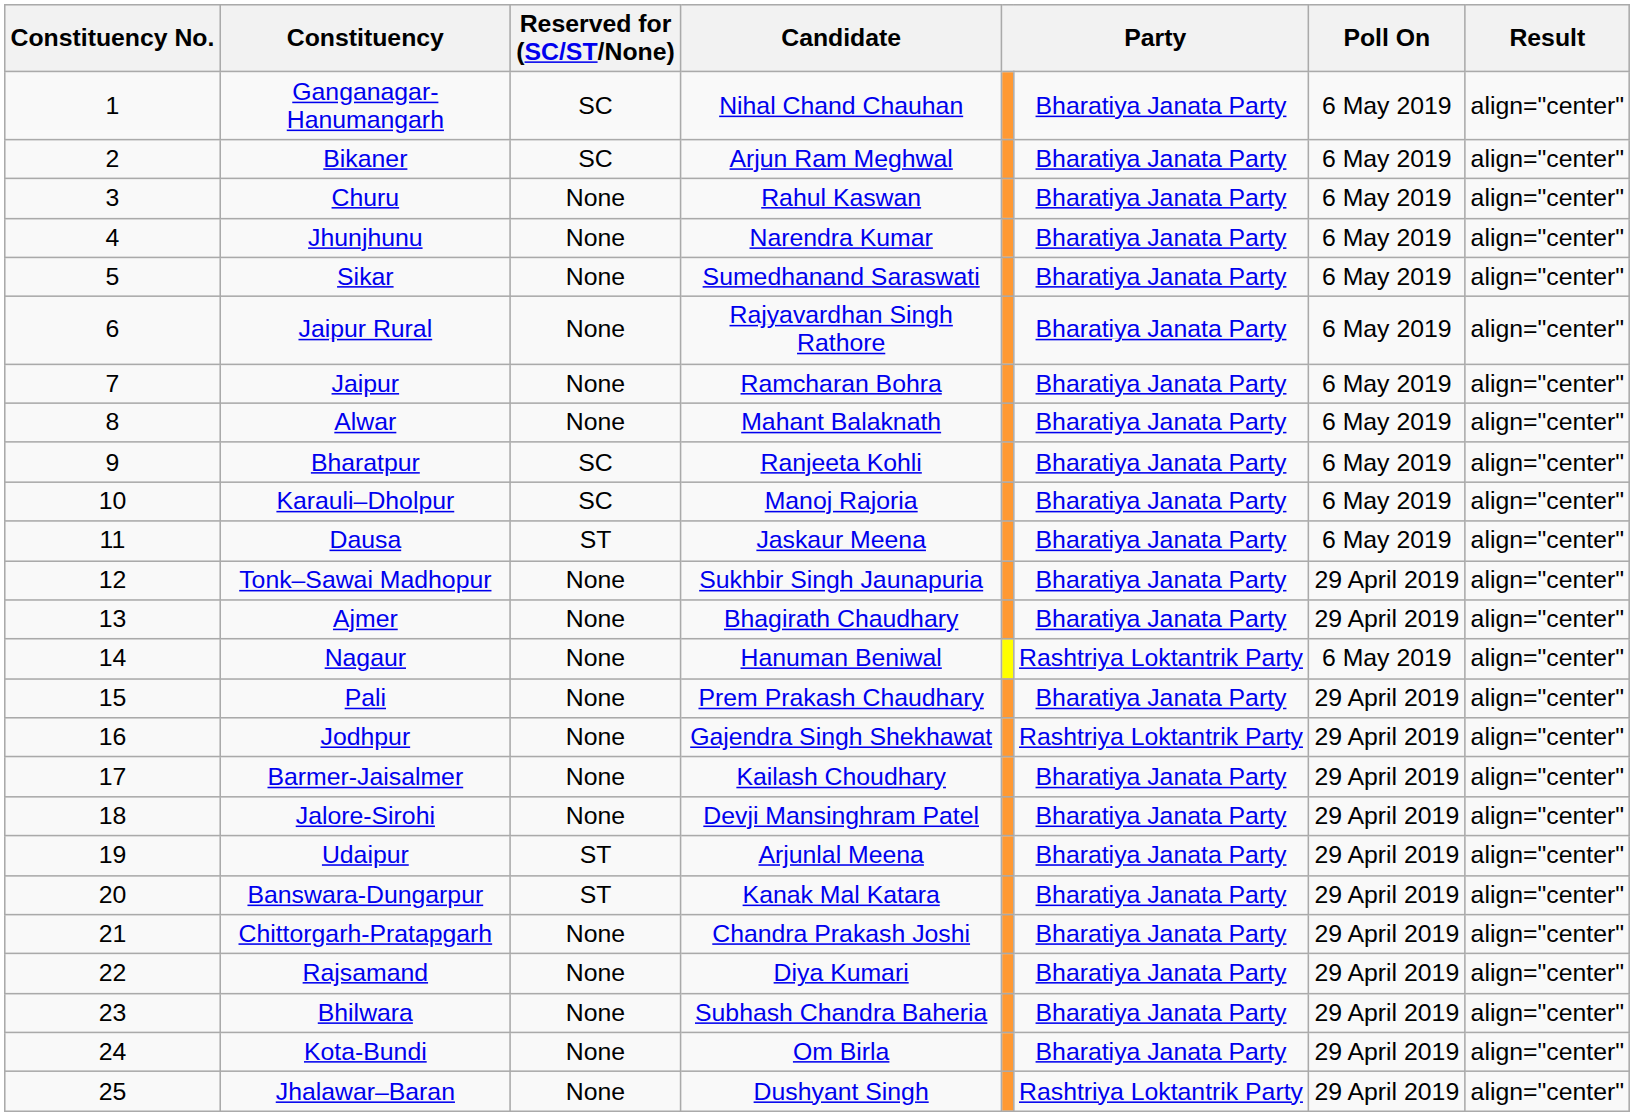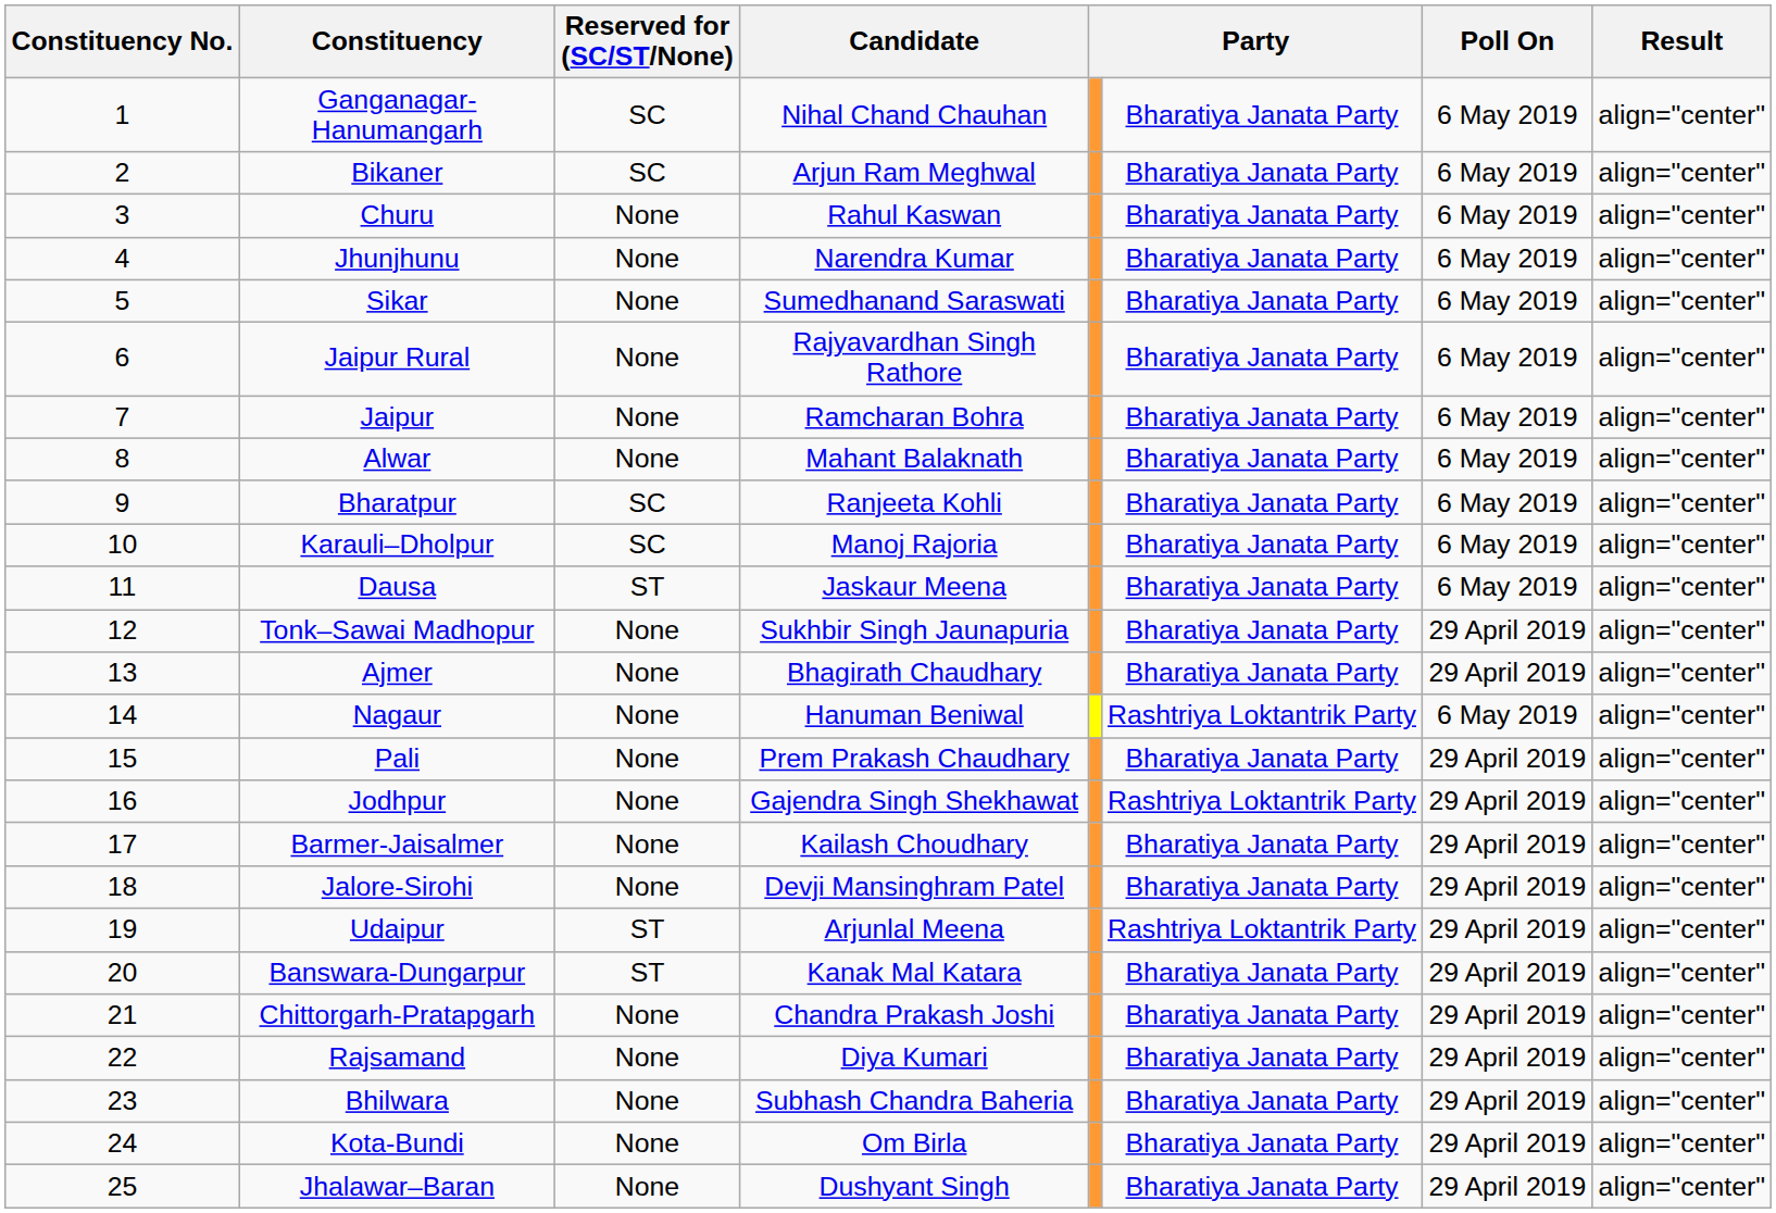Udaipur | column 6: Bharatiya Janata Party -> Rashtriya Loktantrik Party
Jhalawar–Baran | column 6: Rashtriya Loktantrik Party -> Bharatiya Janata Party
